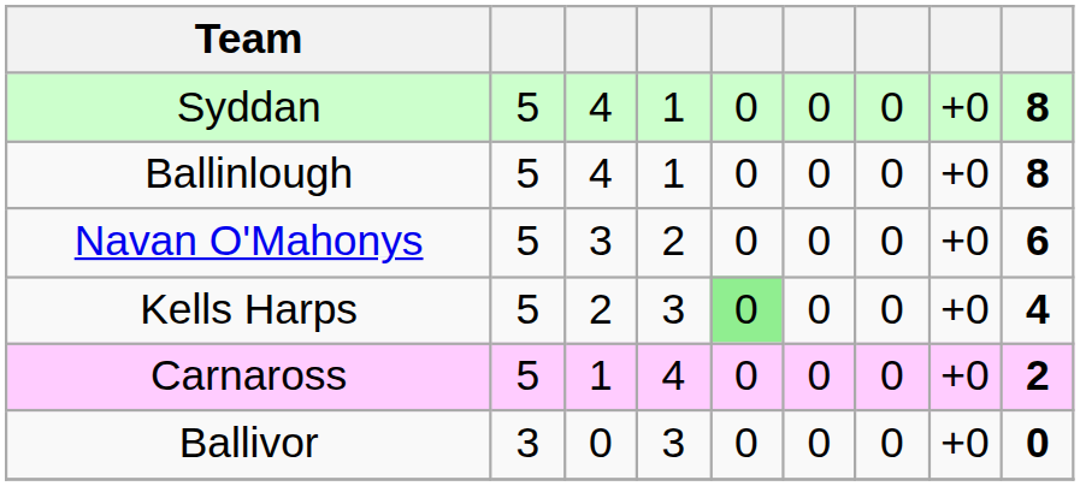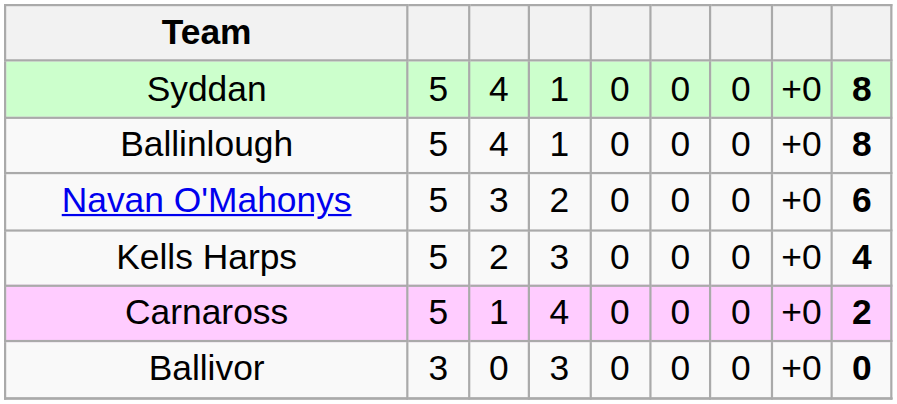Kells Harps | column 5: lightgreen background -> no background
